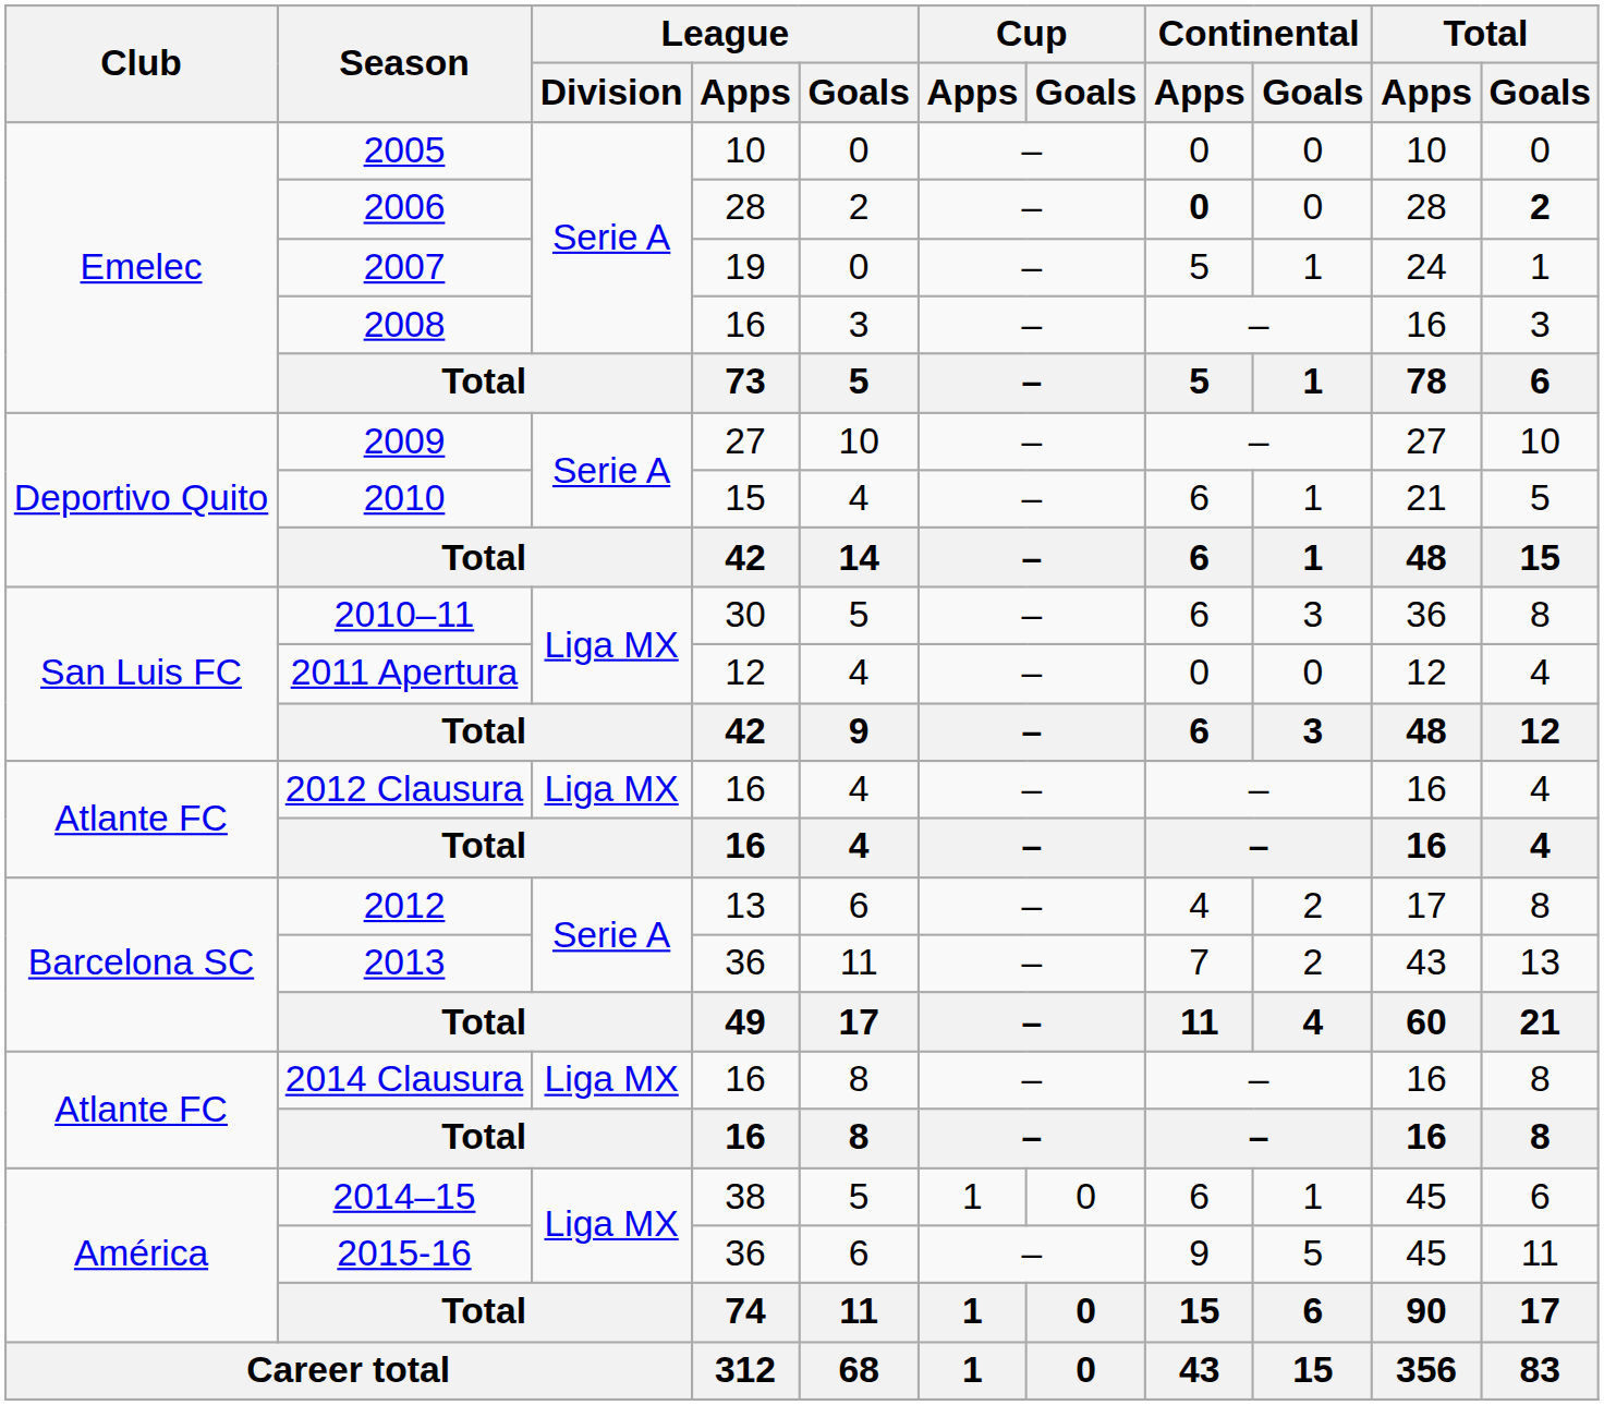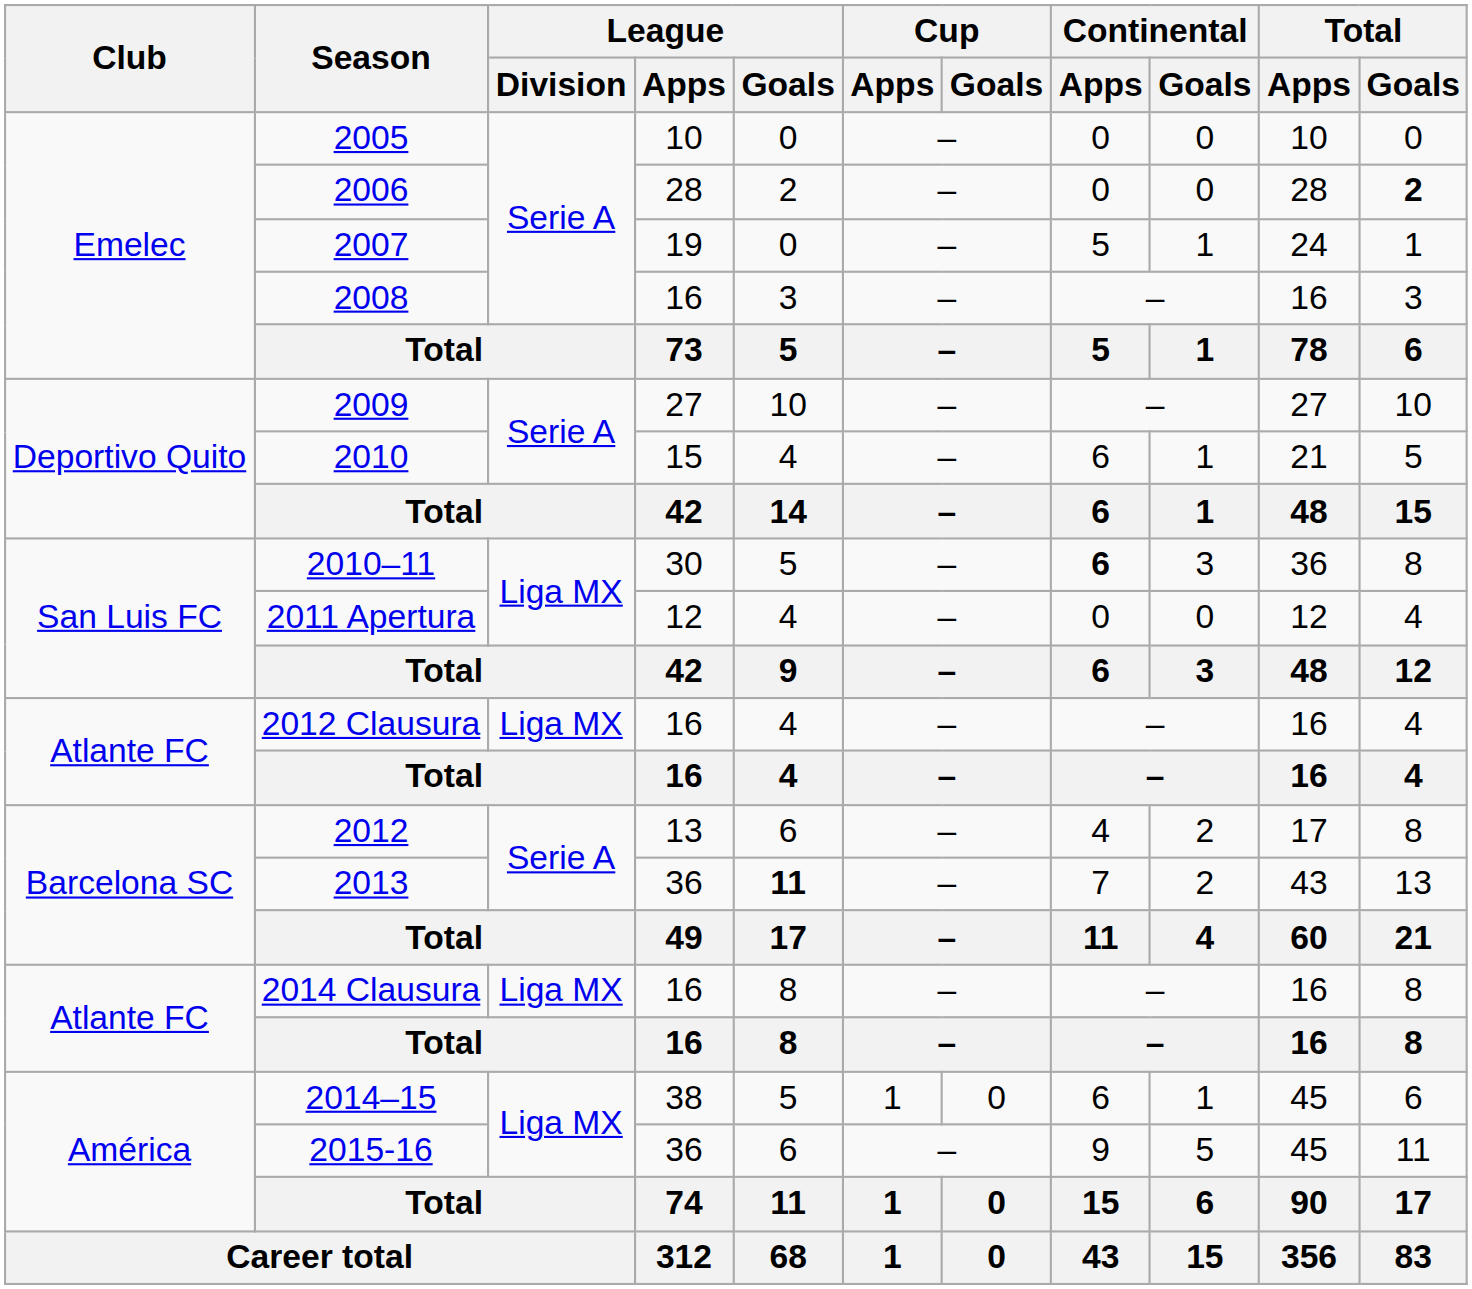2006 | Continental / Apps: bold -> normal
2010–11 | Continental / Apps: normal -> bold
2013 | League / Goals: normal -> bold
